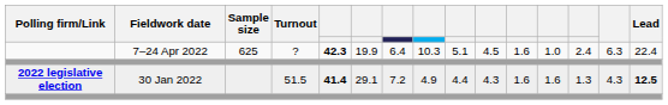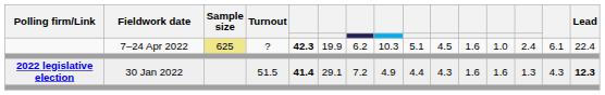7–24 Apr 2022 | Sample size: no background -> khaki background
7–24 Apr 2022 | column 7: 6.4 -> 6.2
7–24 Apr 2022 | column 14: 6.3 -> 6.1
30 Jan 2022 | Lead: 12.5 -> 12.3
